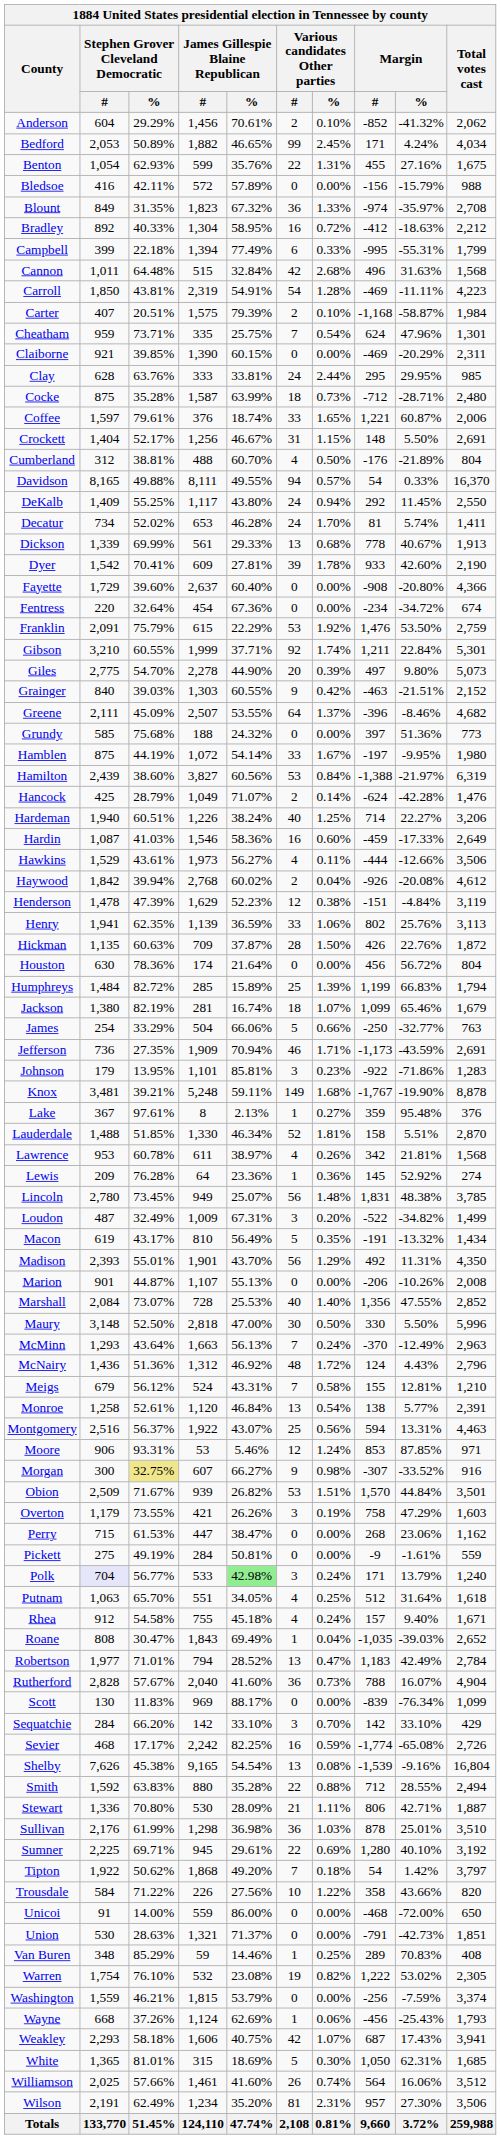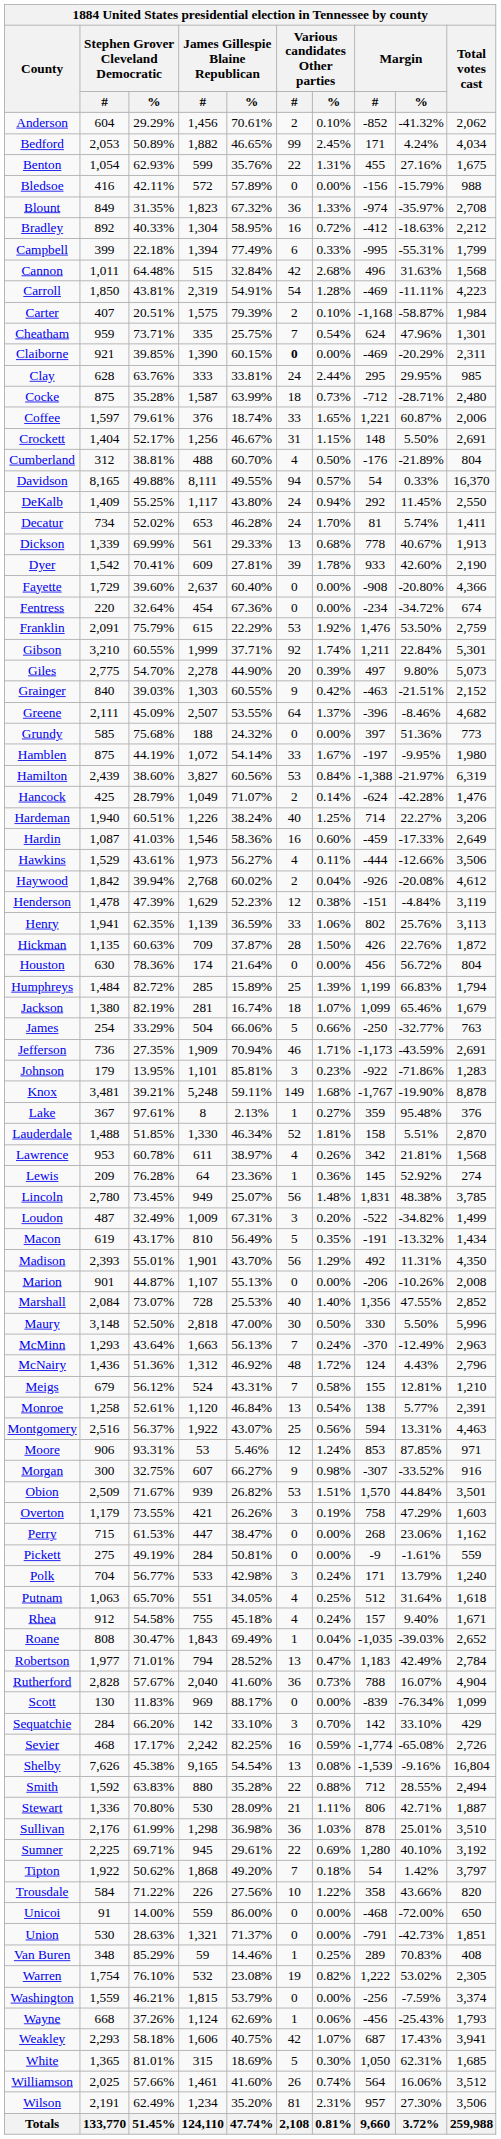Claiborne | Various candidates Other parties / #: normal -> bold
Morgan | Stephen Grover Cleveland Democratic / %: khaki background -> no background
Polk | Stephen Grover Cleveland Democratic / #: lavender background -> no background
Polk | James Gillespie Blaine Republican / %: lightgreen background -> no background
